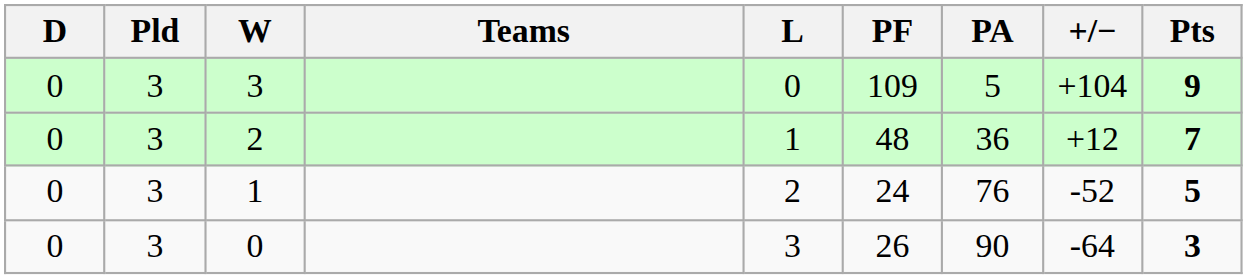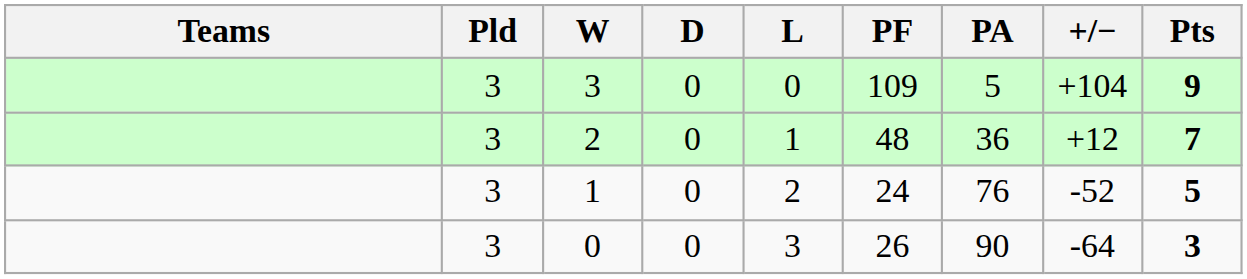columns swapped: Teams <-> D
